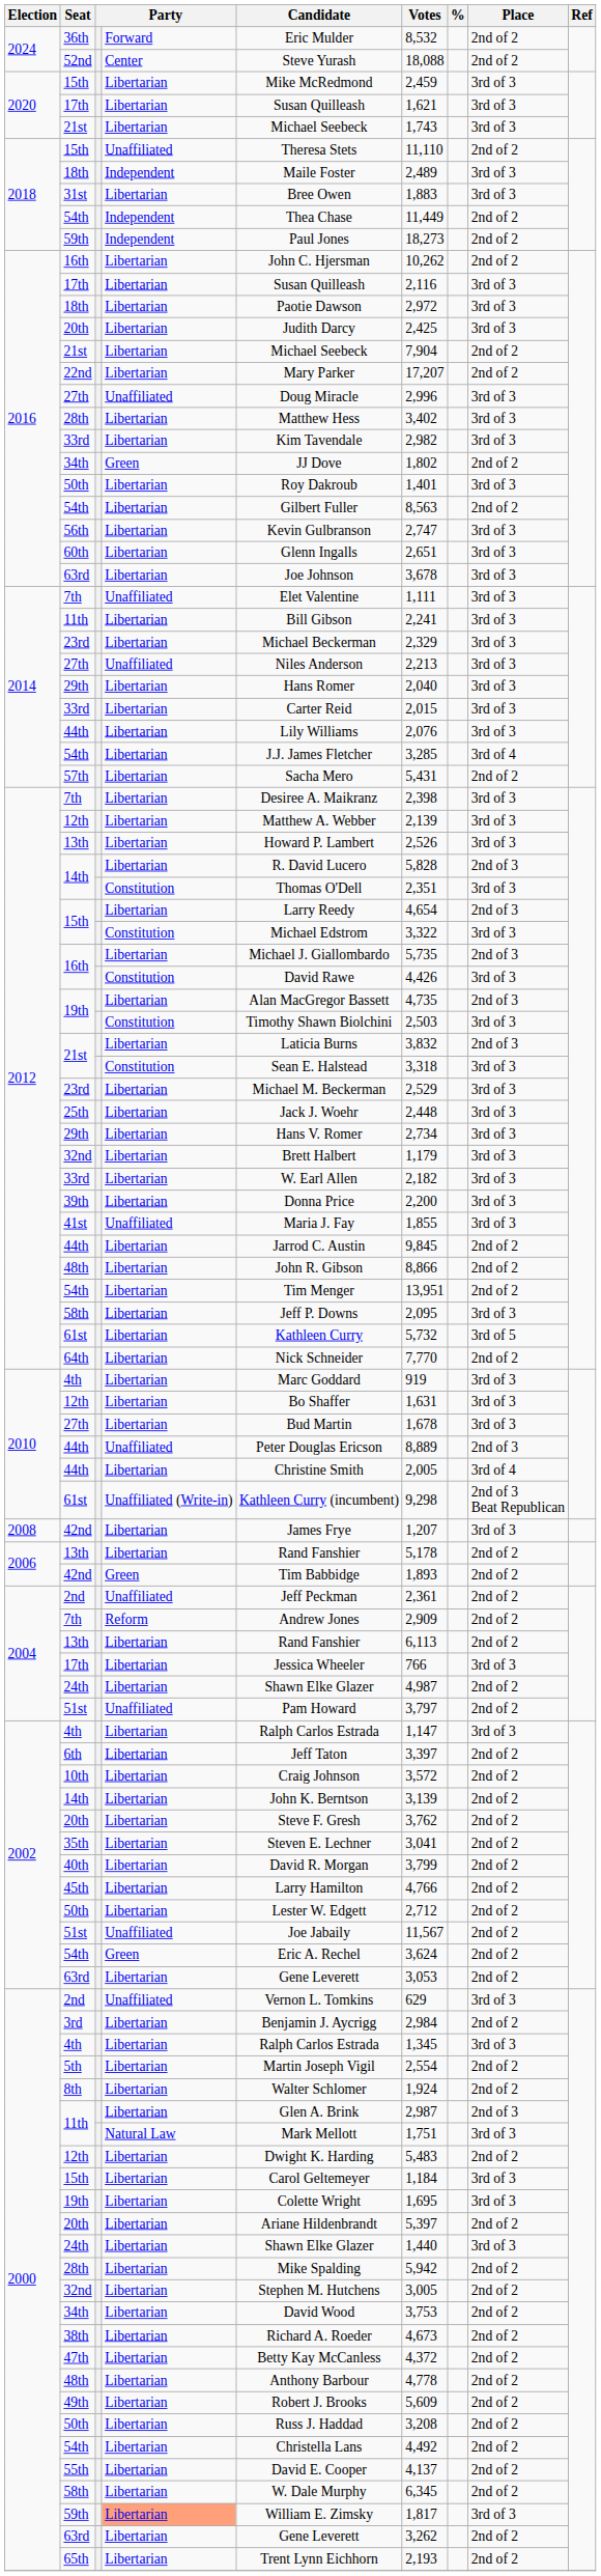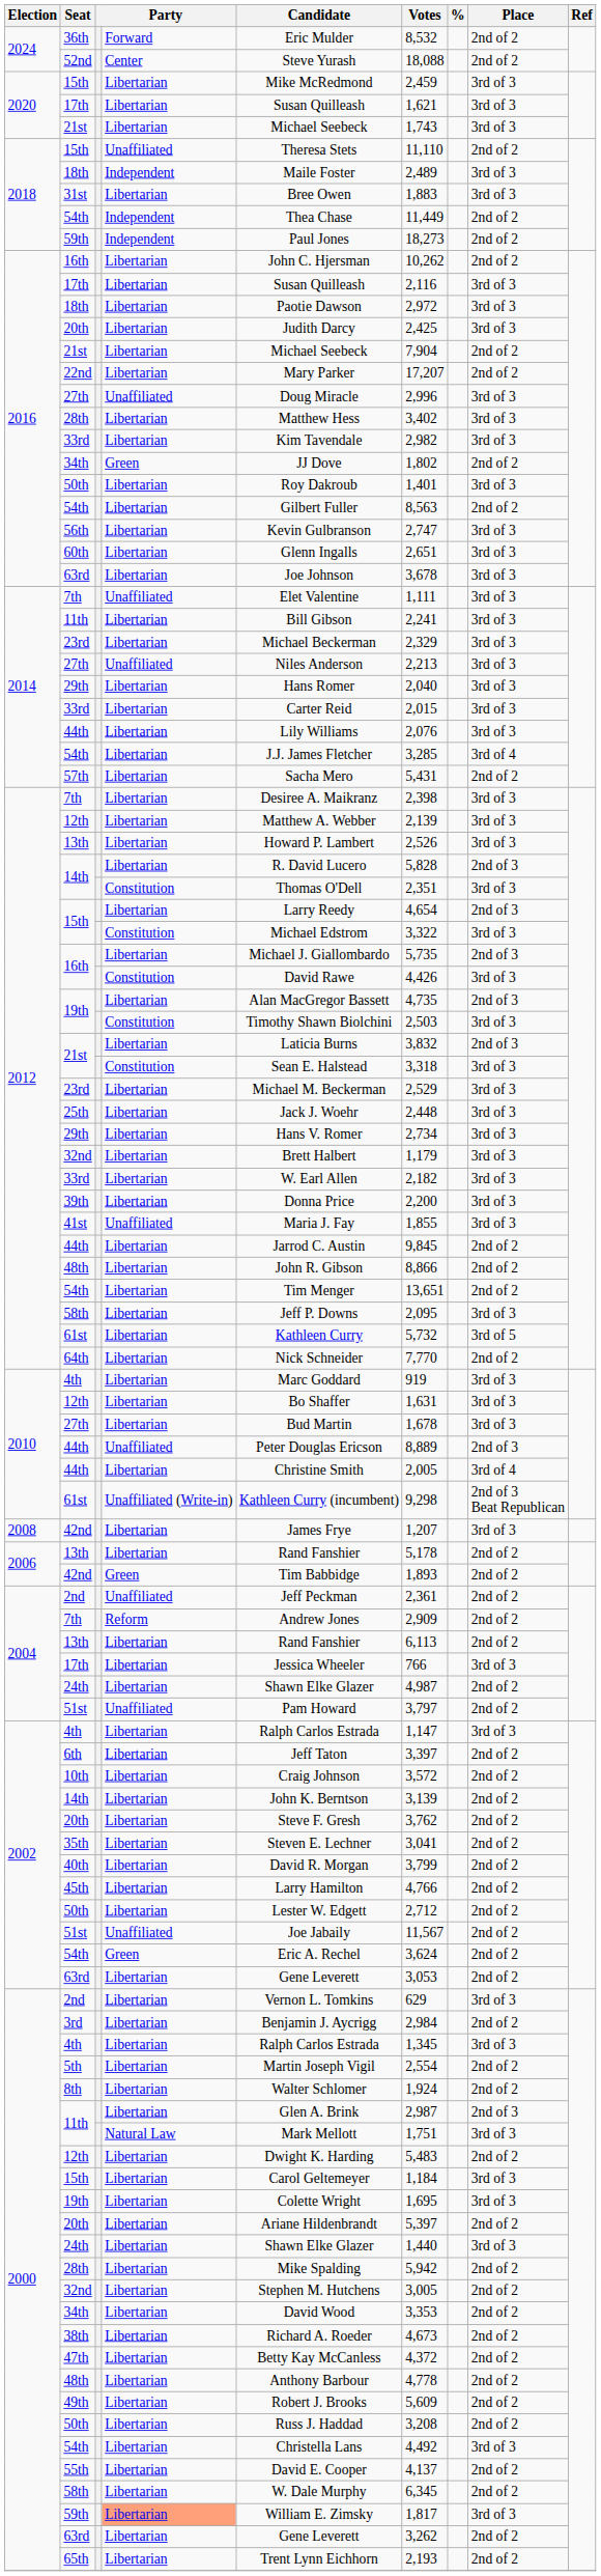2012 / 54th | Votes: 13,951 -> 13,651
2000 / 2nd | column 4: Unaffiliated -> Libertarian
2000 / 34th | Votes: 3,753 -> 3,353
2000 / 54th | Place: 2nd of 2 -> 3rd of 3
